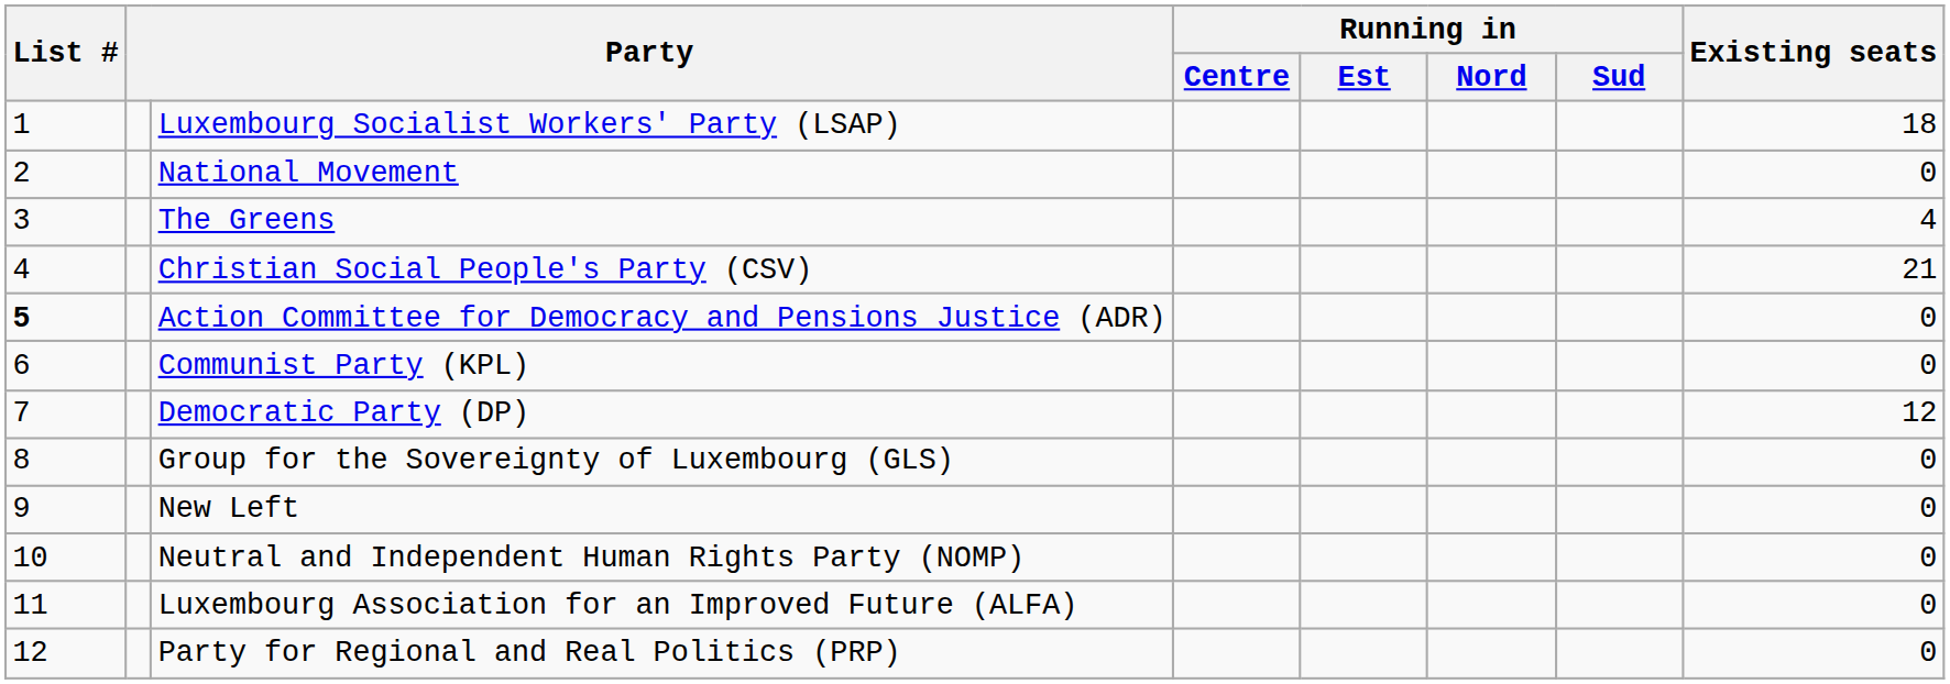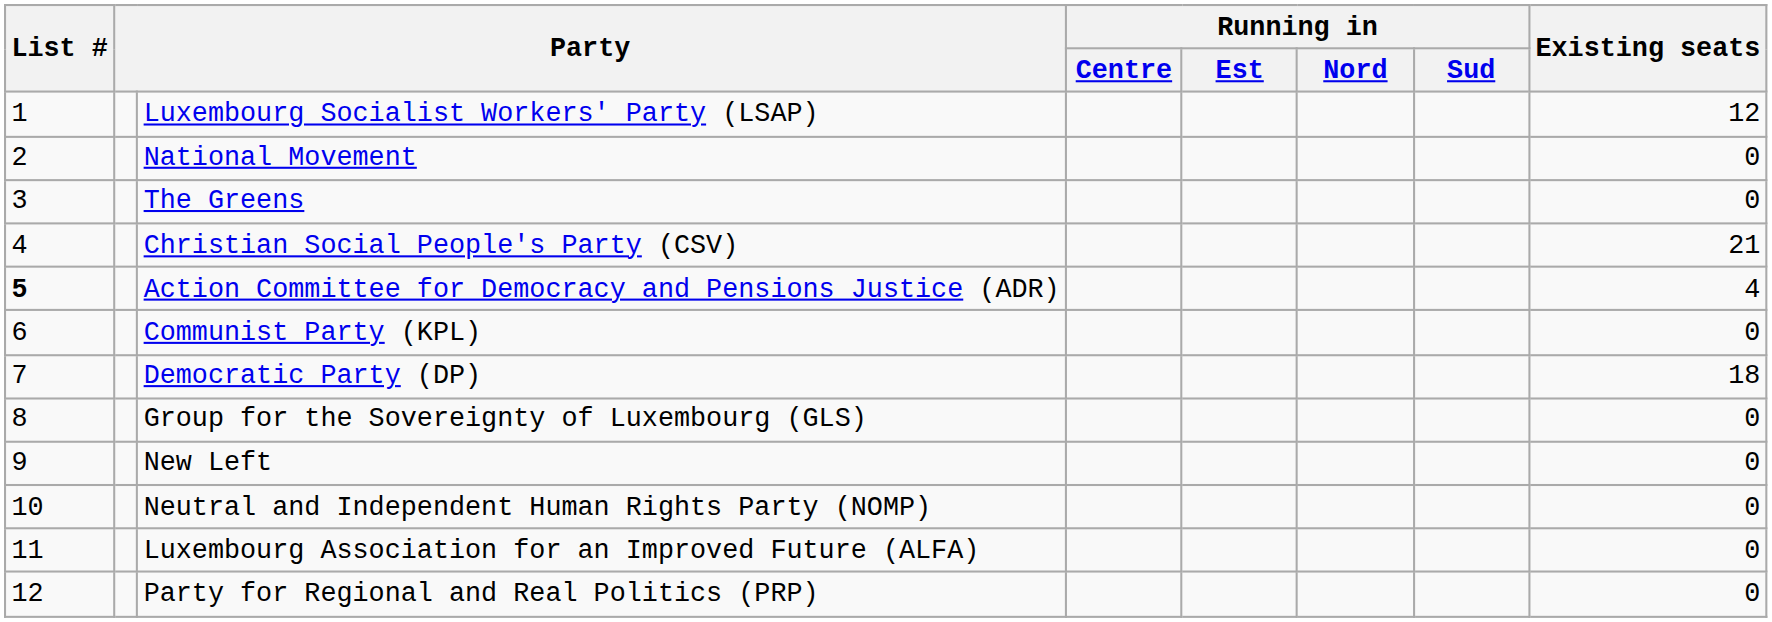Luxembourg Socialist Workers' Party (LSAP) | Existing seats: 18 -> 12
The Greens | Existing seats: 4 -> 0
Action Committee for Democracy and Pensions Justice (ADR) | Existing seats: 0 -> 4
Democratic Party (DP) | Existing seats: 12 -> 18
